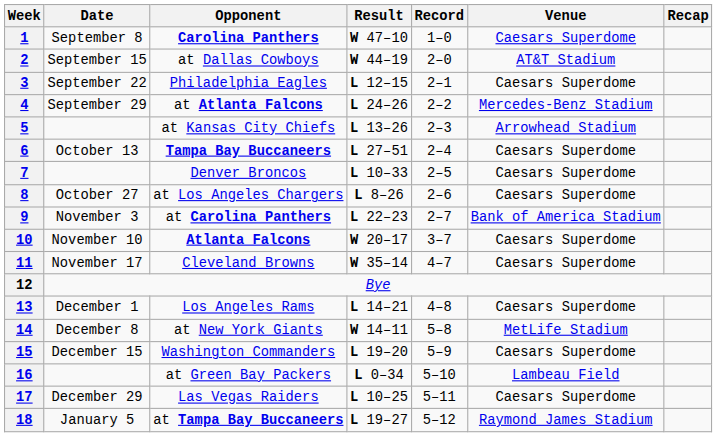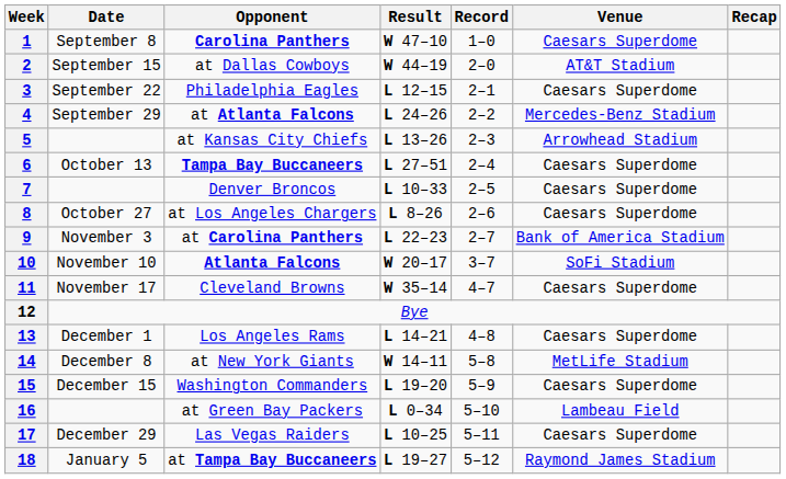10 | Venue: Caesars Superdome -> SoFi Stadium
